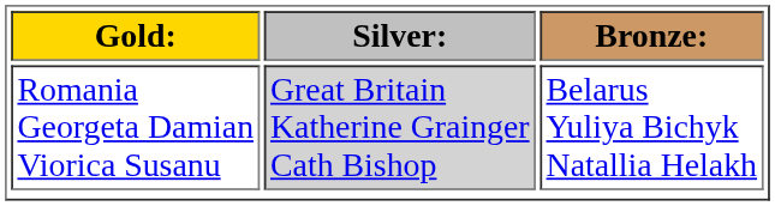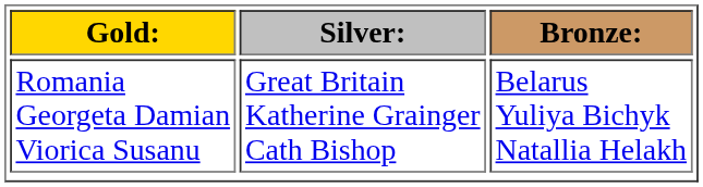Romania Georgeta Damian Viorica Susanu | Silver:: lightgrey background -> no background
